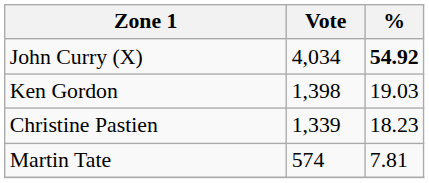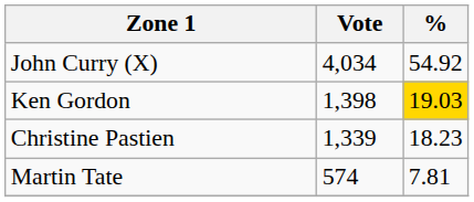John Curry (X) | %: bold -> normal
Ken Gordon | %: no background -> gold background
